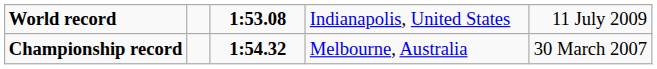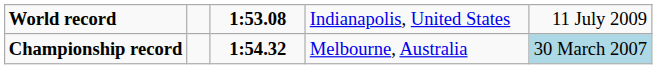Championship record | column 5: no background -> lightblue background
